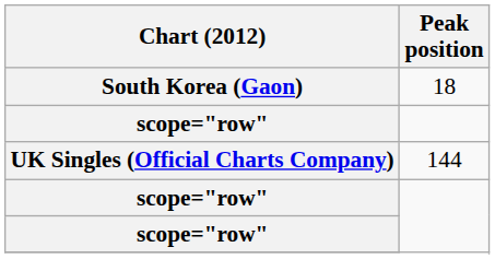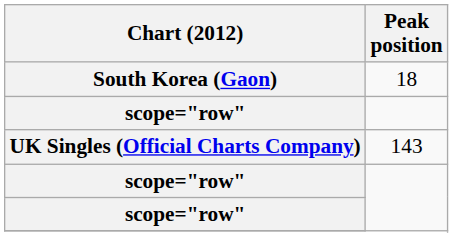UK Singles (Official Charts Company) | Peak position: 144 -> 143
